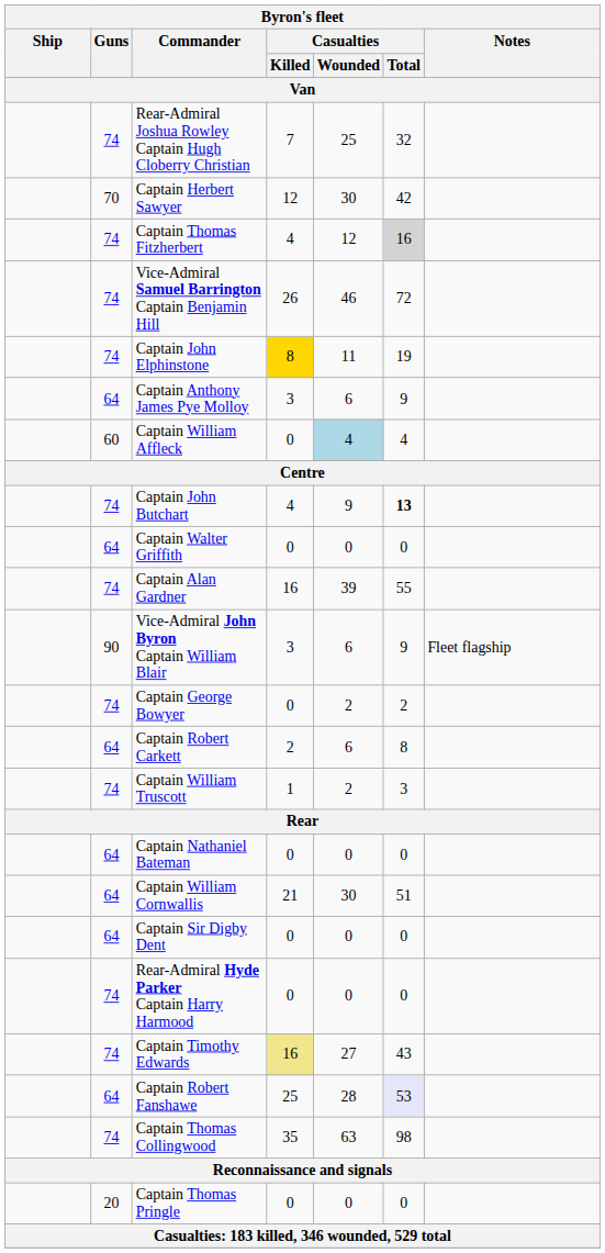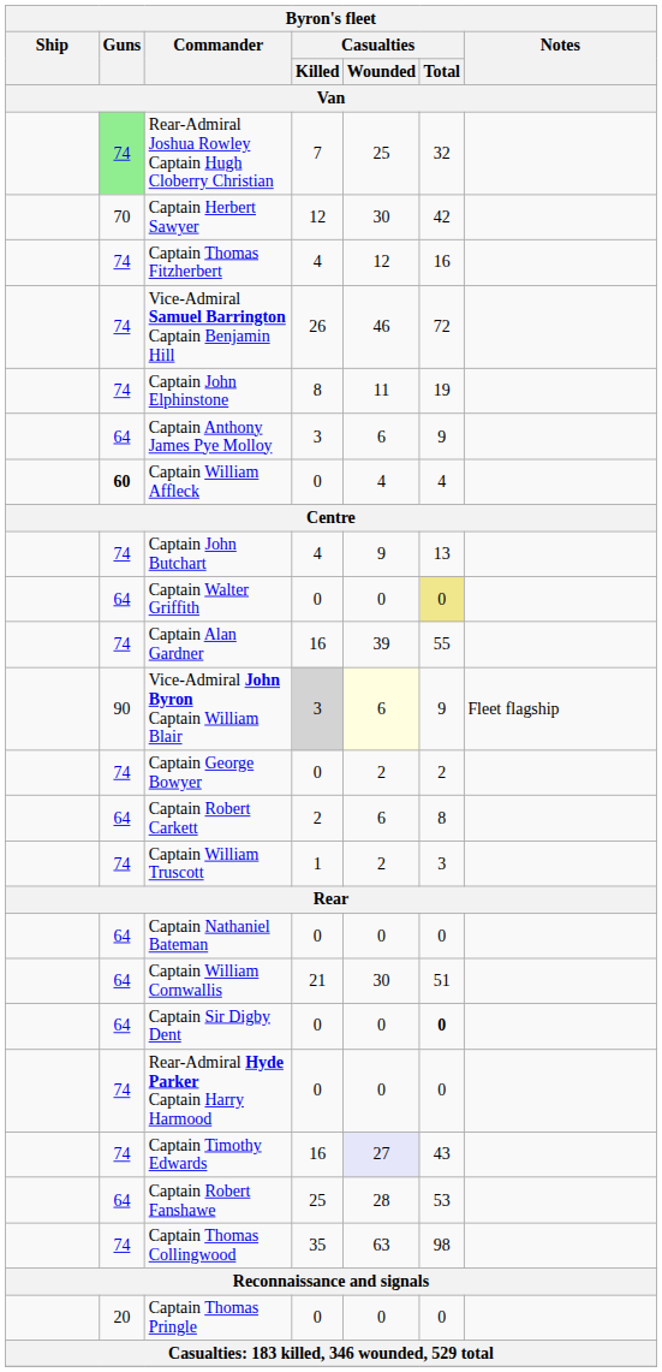Rear-Admiral Joshua Rowley Captain Hugh Cloberry Christian | Guns: no background -> lightgreen background
Captain Thomas Fitzherbert | Casualties / Total: lightgrey background -> no background
Captain John Elphinstone | Casualties / Killed: gold background -> no background
Captain William Affleck | Guns: normal -> bold
Captain William Affleck | Casualties / Wounded: lightblue background -> no background
Captain John Butchart | Casualties / Total: bold -> normal
Captain Walter Griffith | Casualties / Total: no background -> khaki background
Vice-Admiral John Byron Captain William Blair | Casualties / Killed: no background -> lightgrey background
Vice-Admiral John Byron Captain William Blair | Casualties / Wounded: no background -> lightyellow background
Captain Sir Digby Dent | Casualties / Total: normal -> bold
Captain Timothy Edwards | Casualties / Killed: khaki background -> no background
Captain Timothy Edwards | Casualties / Wounded: no background -> lavender background
Captain Robert Fanshawe | Casualties / Total: lavender background -> no background
